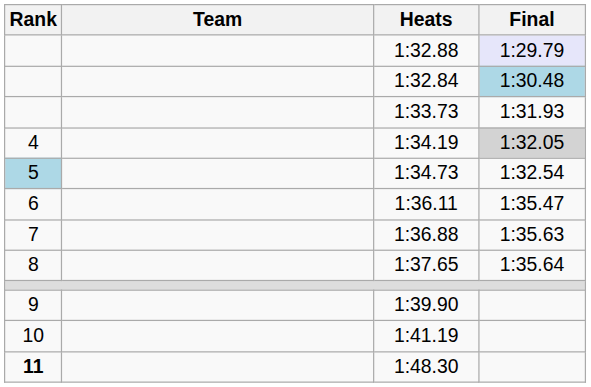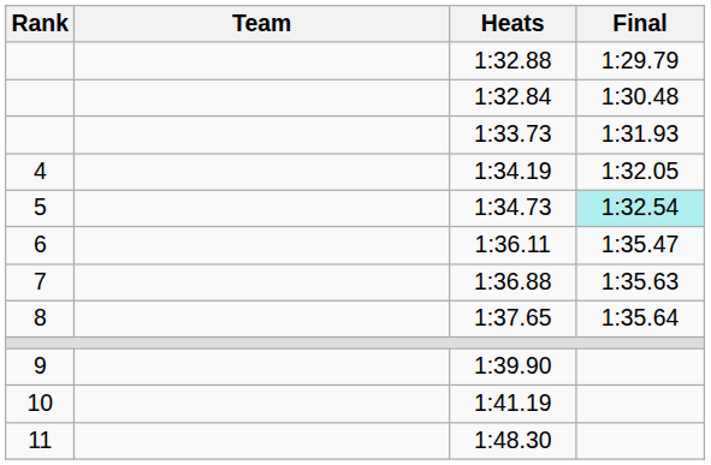1:32.88 | Final: lavender background -> no background
1:32.84 | Final: lightblue background -> no background
1:34.19 | Final: lightgrey background -> no background
1:34.73 | Rank: lightblue background -> no background
1:34.73 | Final: no background -> paleturquoise background
1:48.30 | Rank: bold -> normal
